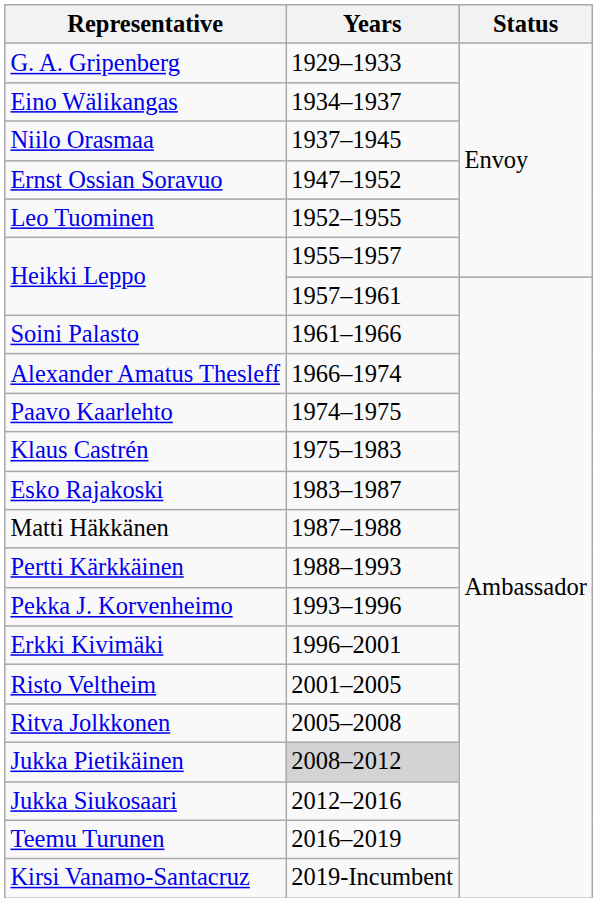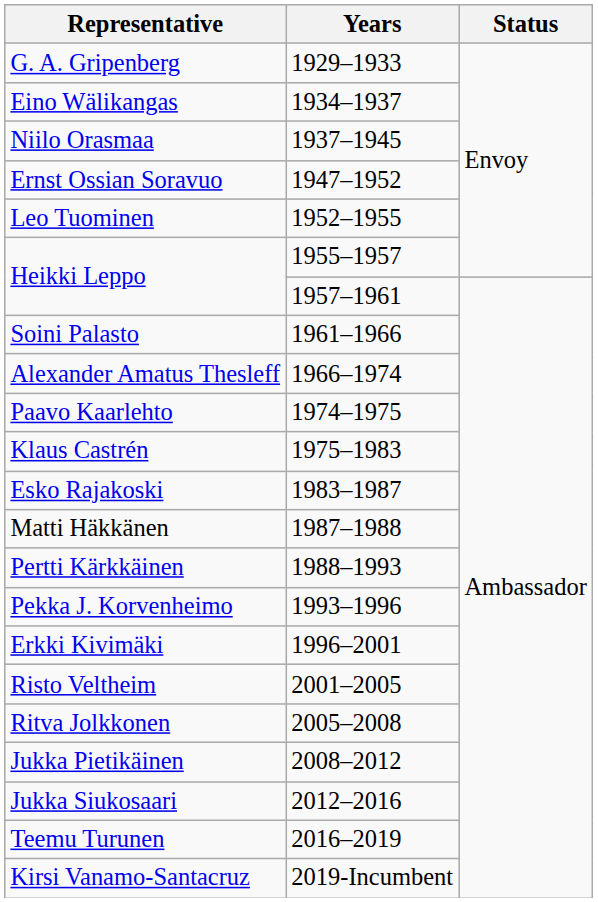Jukka Pietikäinen | Years: lightgrey background -> no background
